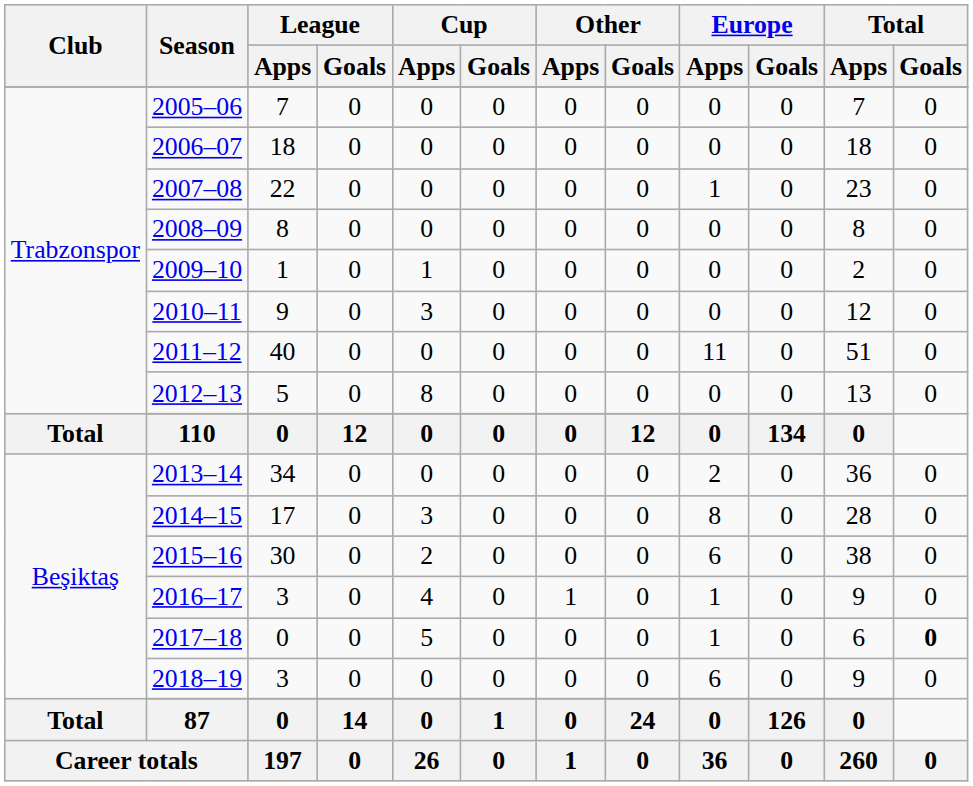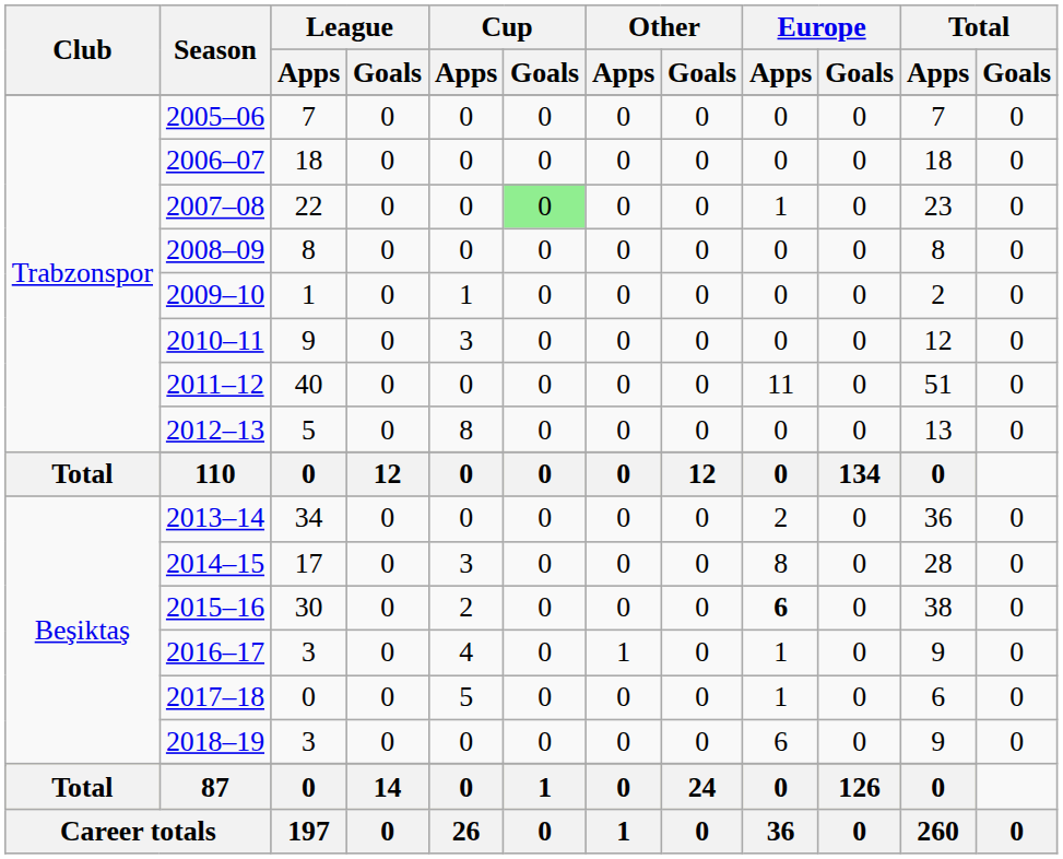2007–08 | Cup / Goals: no background -> lightgreen background
2015–16 | Europe / Apps: normal -> bold
2017–18 | Total / Goals: bold -> normal
